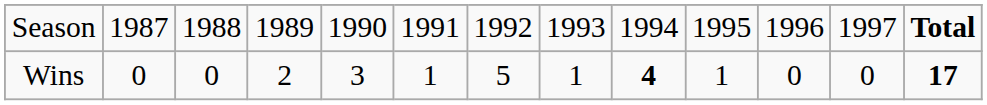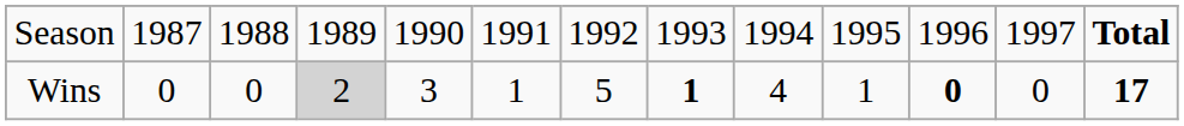Wins | column 4: no background -> lightgrey background
Wins | column 8: normal -> bold
Wins | column 9: bold -> normal
Wins | column 11: normal -> bold
